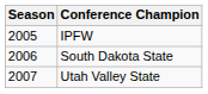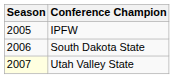Utah Valley State | Season: no background -> lightyellow background
